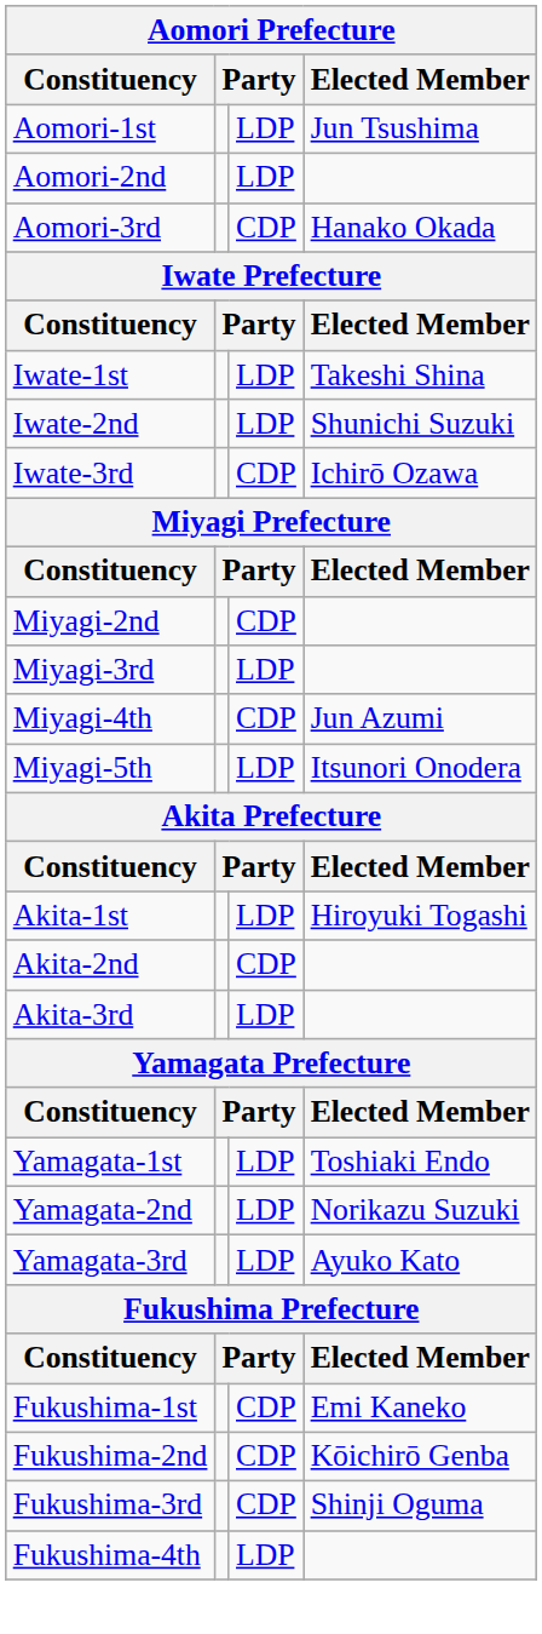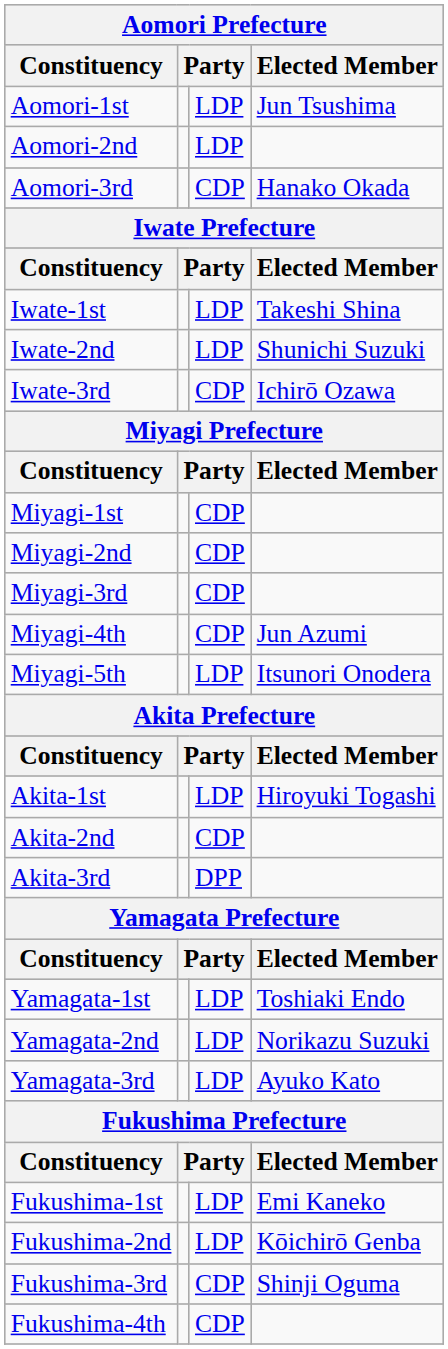+ row: Miyagi-1st | CDP
Miyagi-3rd | column 3: LDP -> CDP
Akita-3rd | column 3: LDP -> DPP
Fukushima-1st | column 3: CDP -> LDP
Fukushima-2nd | column 3: CDP -> LDP
Fukushima-4th | column 3: LDP -> CDP
